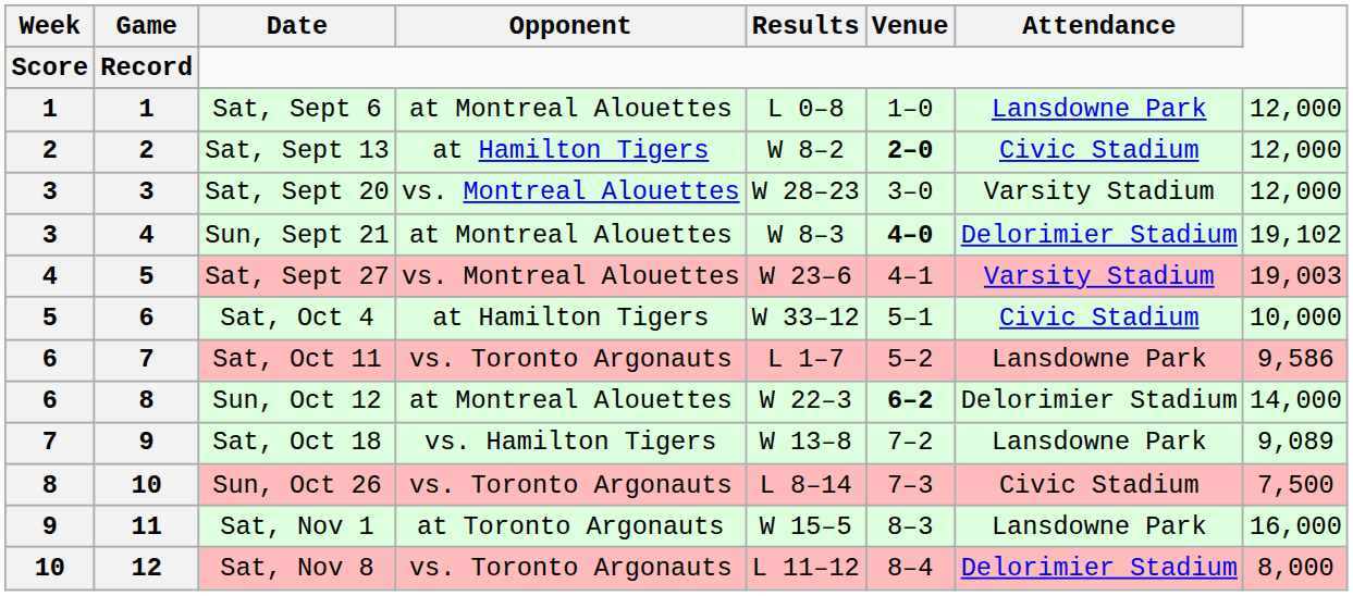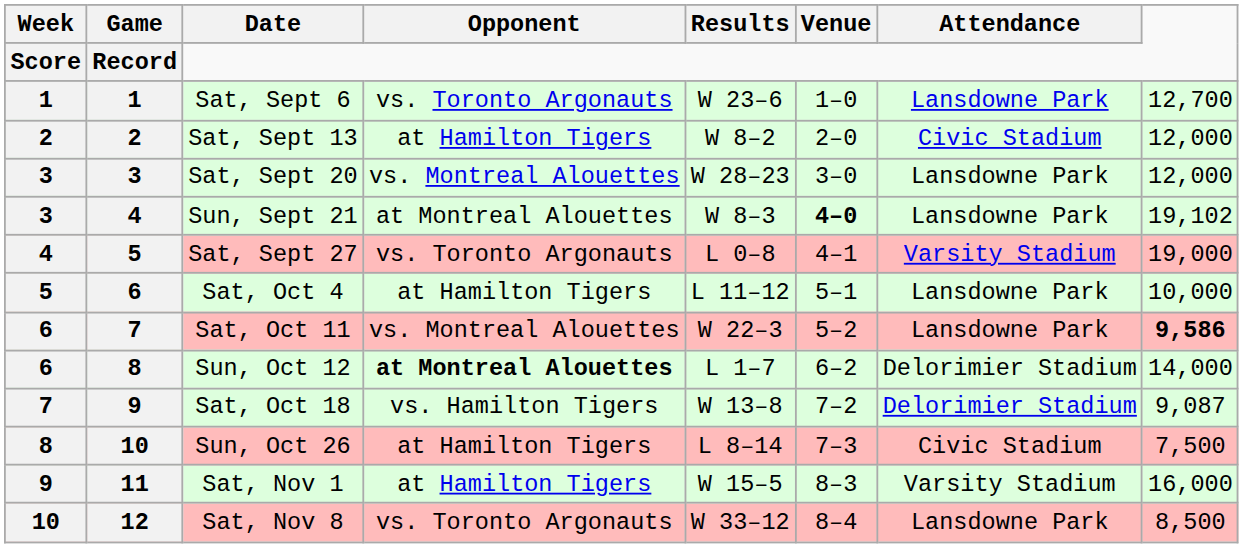Sat, Sept 6 | Opponent: at Montreal Alouettes -> vs. Toronto Argonauts
Sat, Sept 6 | Results: L 0–8 -> W 23–6
Sat, Sept 6 | column 8: 12,000 -> 12,700
Sat, Sept 13 | Venue: bold -> normal
Sat, Sept 20 | Attendance: Varsity Stadium -> Lansdowne Park
Sun, Sept 21 | Attendance: Delorimier Stadium -> Lansdowne Park
Sat, Sept 27 | Opponent: vs. Montreal Alouettes -> vs. Toronto Argonauts
Sat, Sept 27 | Results: W 23–6 -> L 0–8
Sat, Sept 27 | column 8: 19,003 -> 19,000
Sat, Oct 4 | Results: W 33–12 -> L 11–12
Sat, Oct 4 | Attendance: Civic Stadium -> Lansdowne Park
Sat, Oct 11 | Opponent: vs. Toronto Argonauts -> vs. Montreal Alouettes
Sat, Oct 11 | Results: L 1–7 -> W 22–3
Sat, Oct 11 | column 8: normal -> bold
Sun, Oct 12 | Opponent: normal -> bold
Sun, Oct 12 | Results: W 22–3 -> L 1–7
Sun, Oct 12 | Venue: bold -> normal
Sat, Oct 18 | Attendance: Lansdowne Park -> Delorimier Stadium
Sat, Oct 18 | column 8: 9,089 -> 9,087
Sun, Oct 26 | Opponent: vs. Toronto Argonauts -> at Hamilton Tigers
Sat, Nov 1 | Opponent: at Toronto Argonauts -> at Hamilton Tigers
Sat, Nov 1 | Attendance: Lansdowne Park -> Varsity Stadium
Sat, Nov 8 | Results: L 11–12 -> W 33–12
Sat, Nov 8 | Attendance: Delorimier Stadium -> Lansdowne Park
Sat, Nov 8 | column 8: 8,000 -> 8,500
